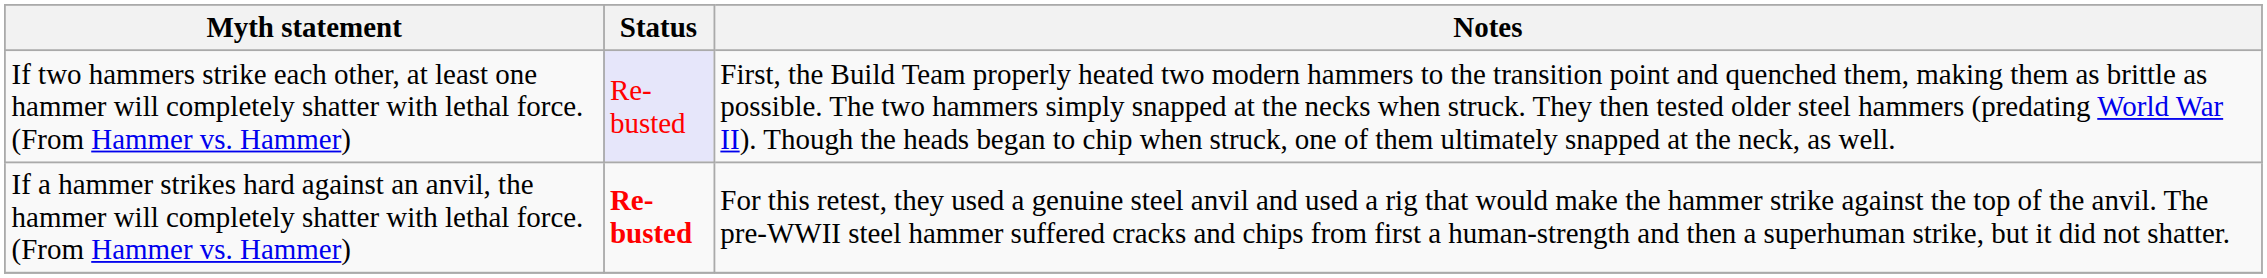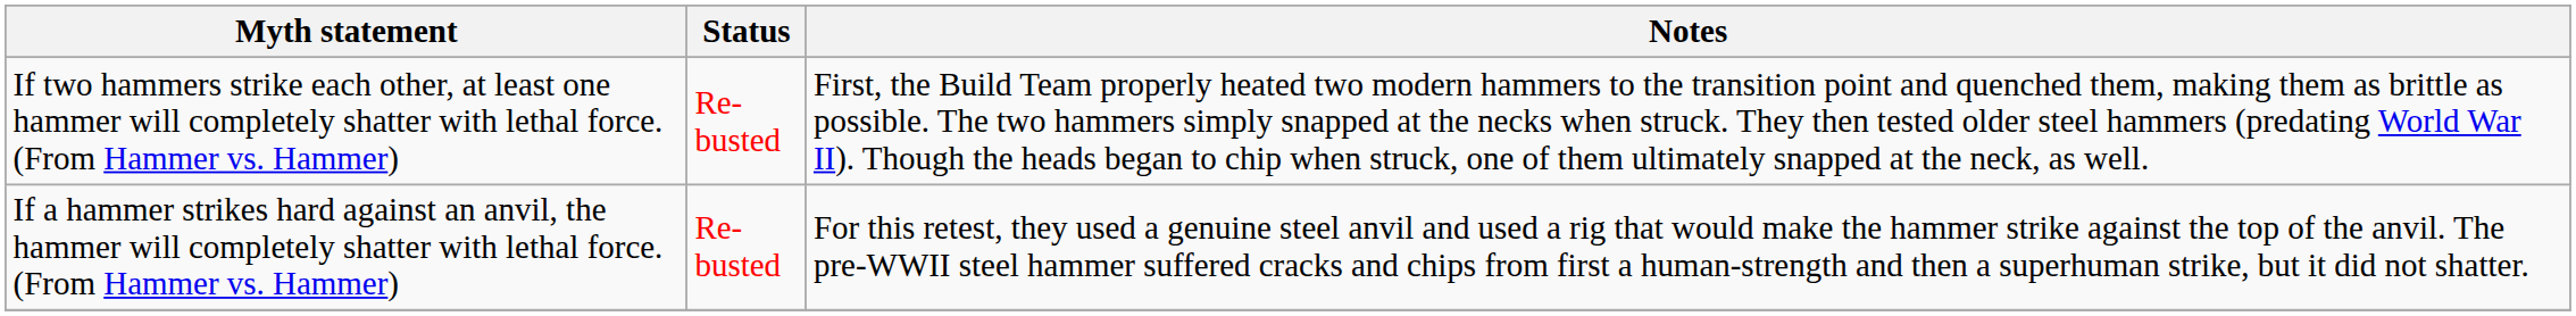row 2 | Status: lavender background -> no background
row 3 | Status: bold -> normal
